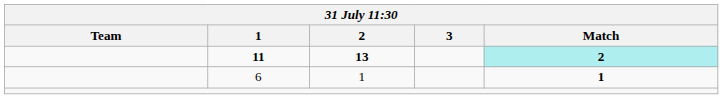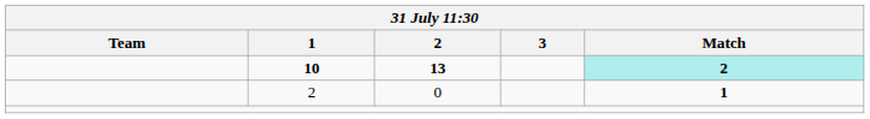row 3 | 1: 11 -> 10
row 4 | 1: 6 -> 2
row 4 | 2: 1 -> 0
